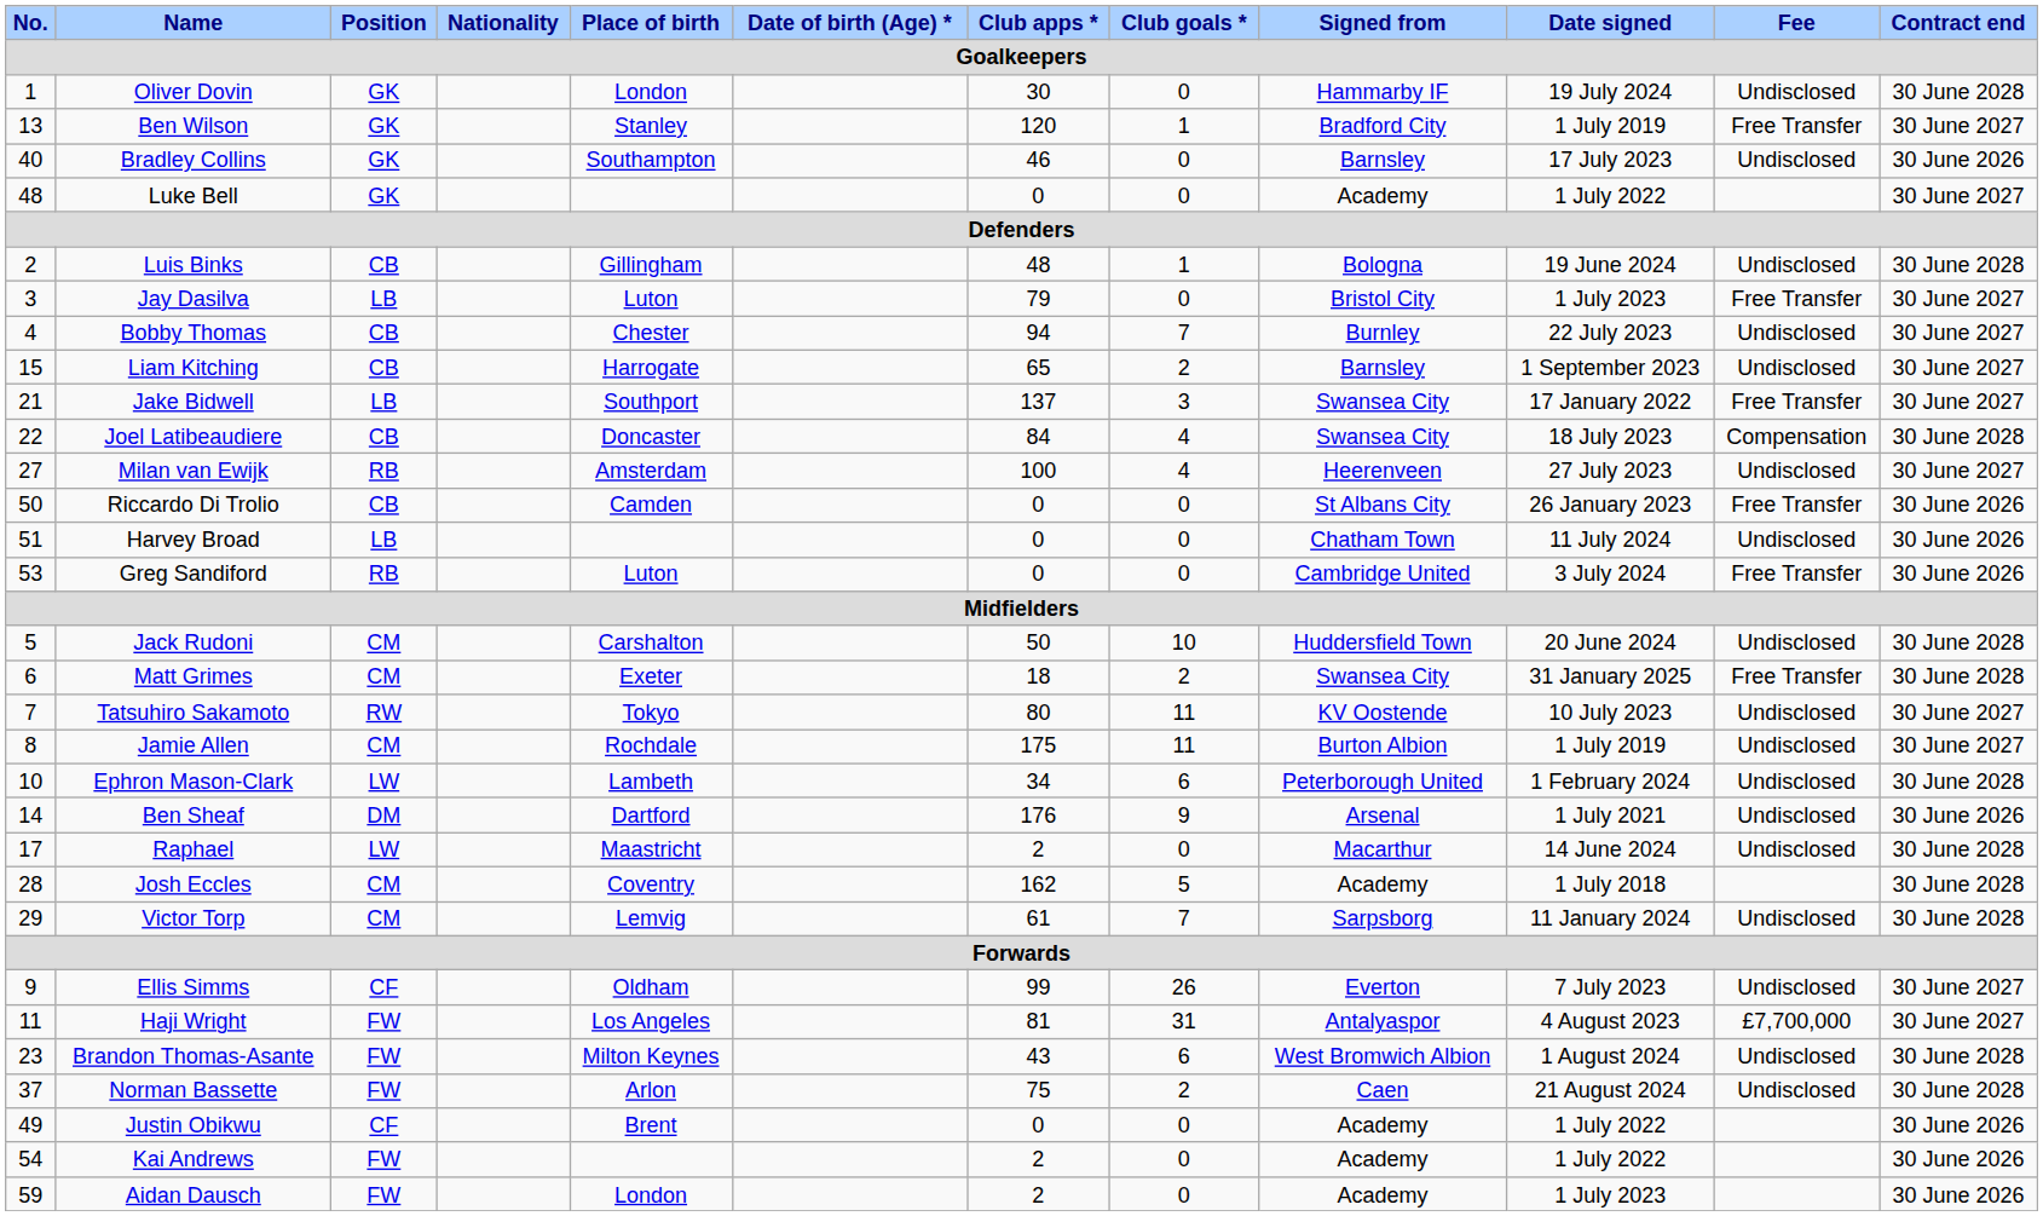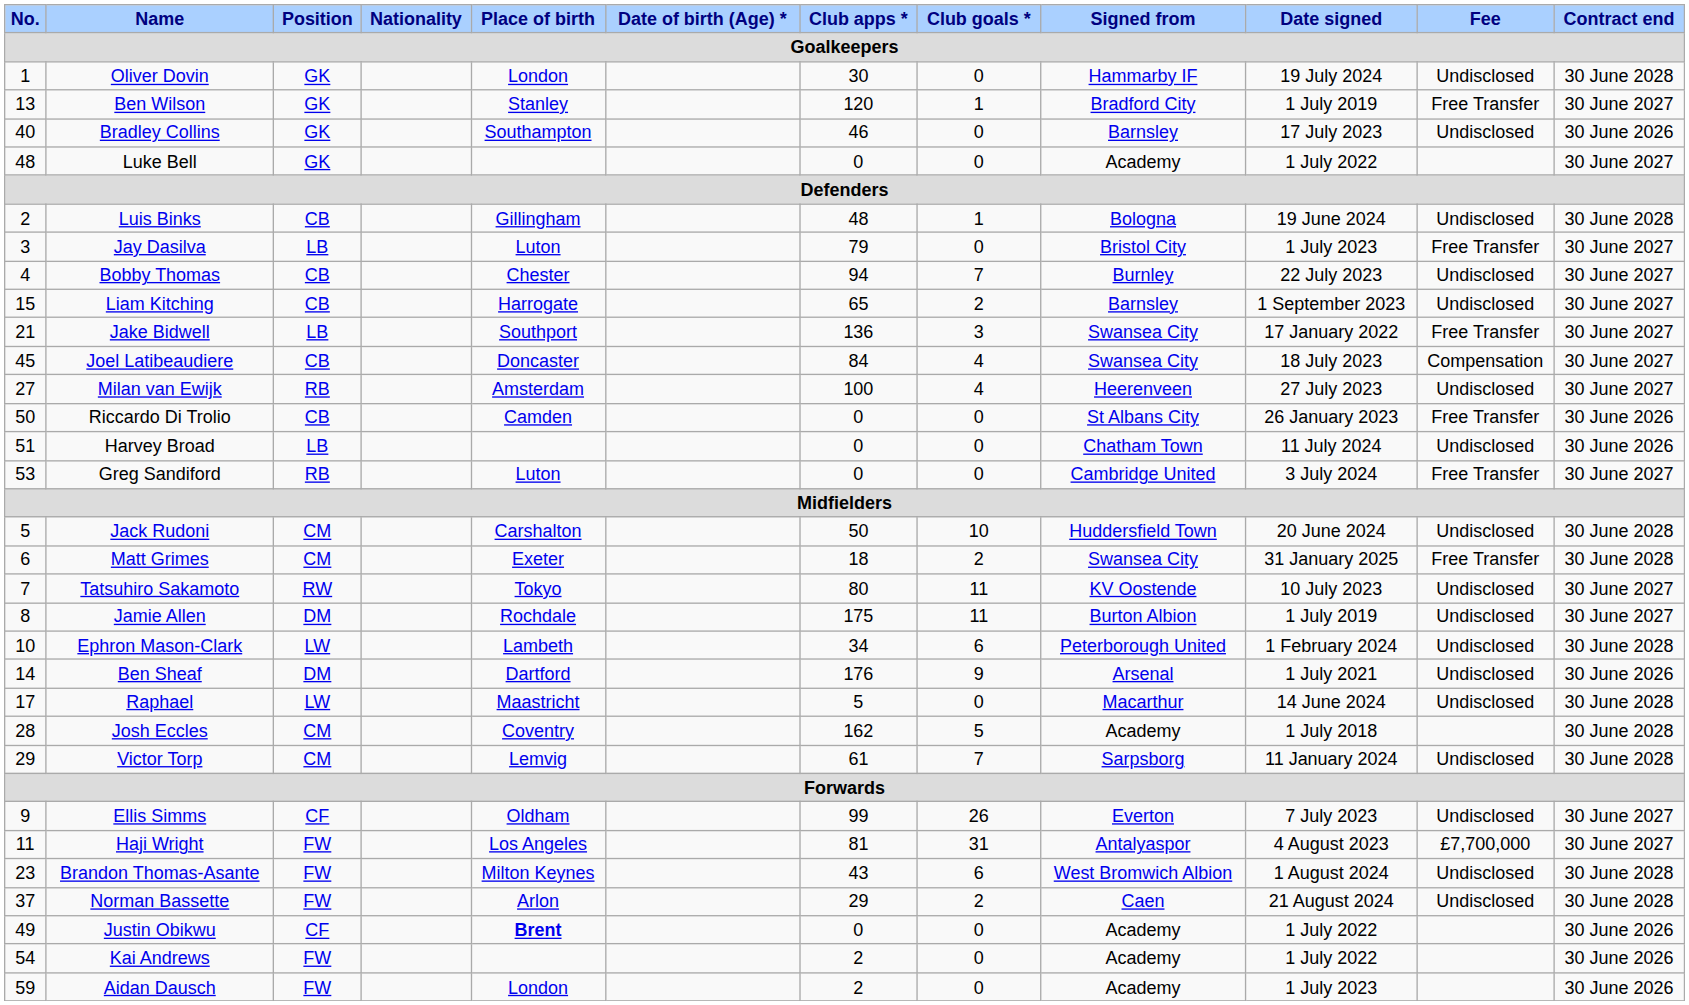Jake Bidwell | Club apps *: 137 -> 136
Joel Latibeaudiere | No.: 22 -> 45
Joel Latibeaudiere | Contract end: 30 June 2028 -> 30 June 2027
Greg Sandiford | Contract end: 30 June 2026 -> 30 June 2027
Jamie Allen | Position: CM -> DM
Raphael | Club apps *: 2 -> 5
Norman Bassette | Club apps *: 75 -> 29
Justin Obikwu | Place of birth: normal -> bold
